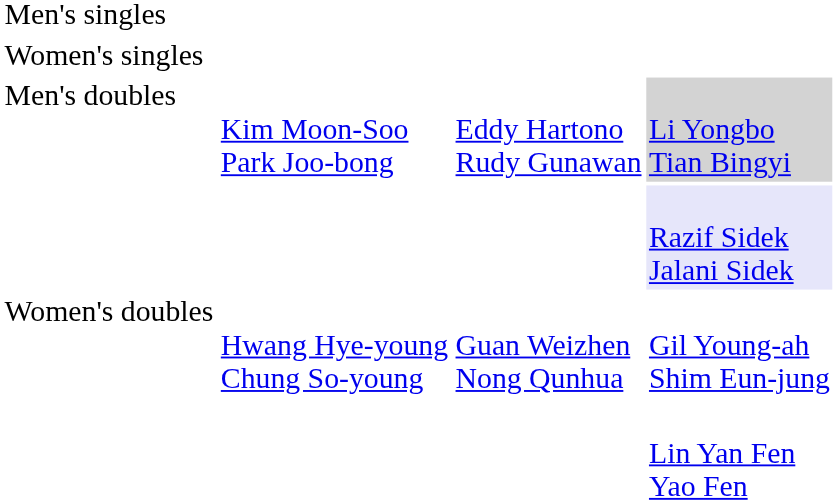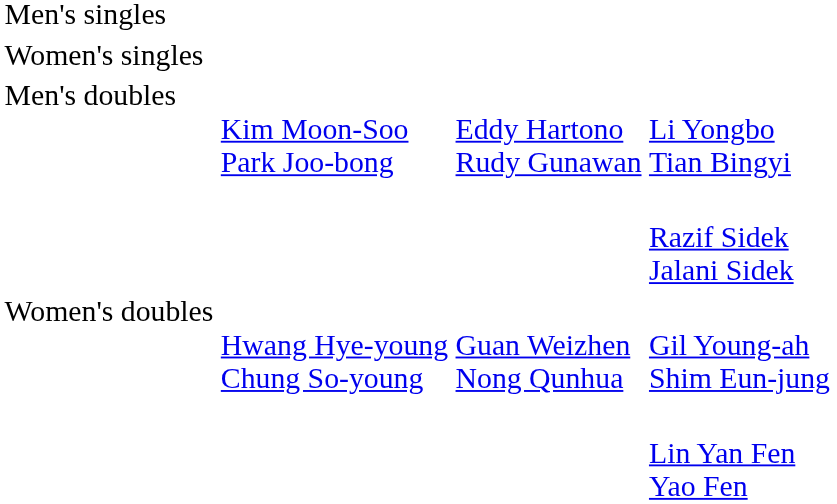Li Yongbo Tian Bingyi | column 4: lightgrey background -> no background
Razif Sidek Jalani Sidek | column 4: lavender background -> no background
